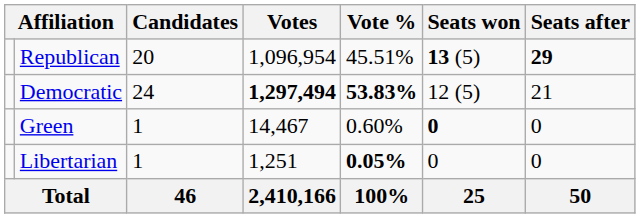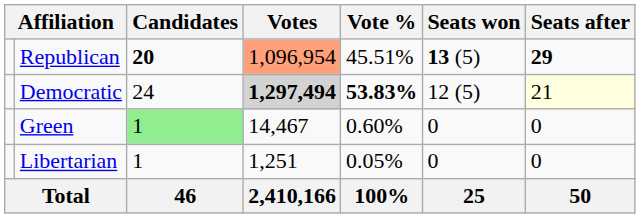Republican | Candidates: normal -> bold
Republican | Votes: no background -> lightsalmon background
Democratic | Votes: no background -> lightgrey background
Democratic | Seats after: no background -> lightyellow background
Green | Candidates: no background -> lightgreen background
Green | Seats won: bold -> normal
Libertarian | Vote %: bold -> normal
